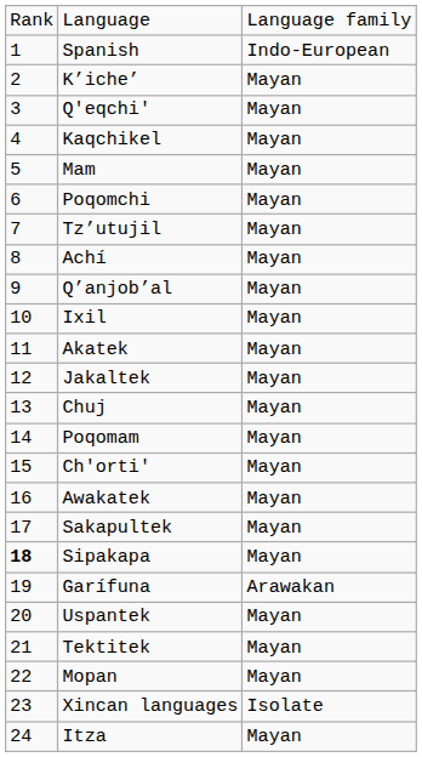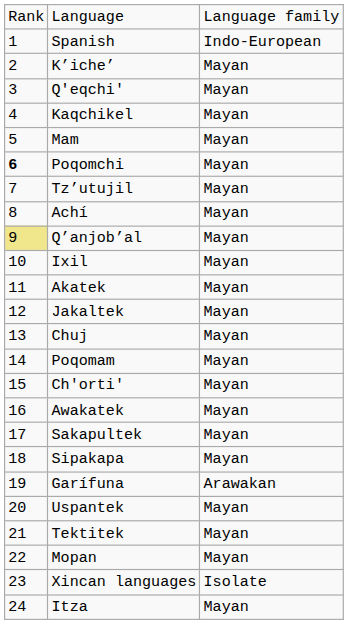Poqomchi | column 1: normal -> bold
Q’anjob’al | column 1: no background -> khaki background
Sipakapa | column 1: bold -> normal
